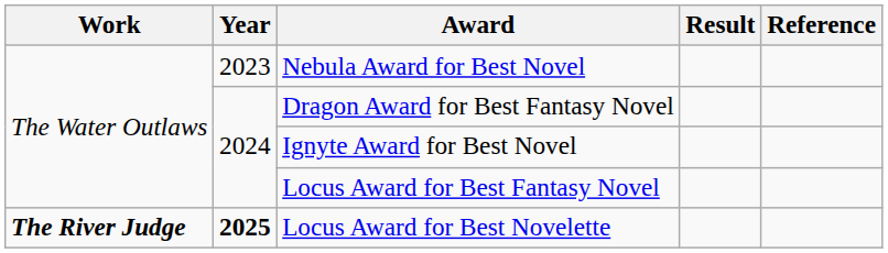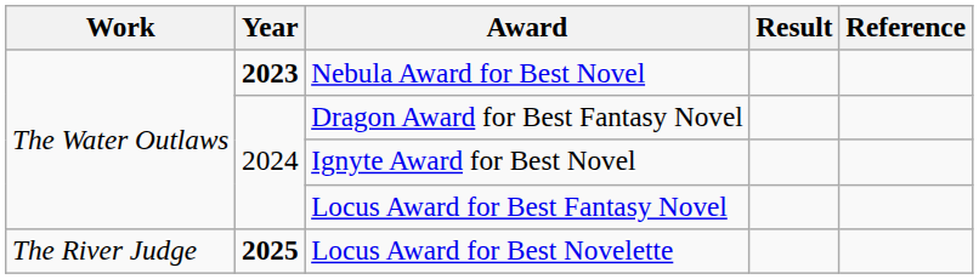Nebula Award for Best Novel | Year: normal -> bold
Locus Award for Best Novelette | Work: bold -> normal
